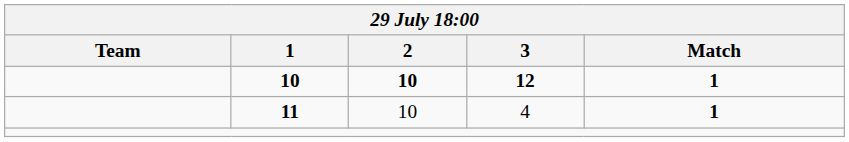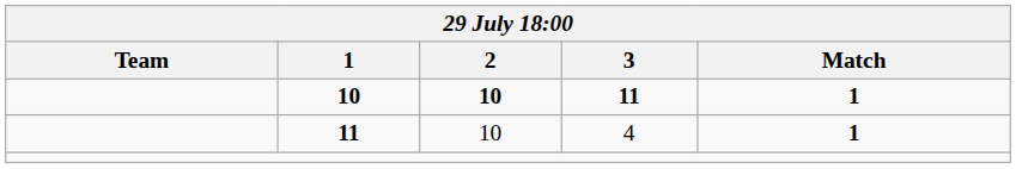row 3 | 3: 12 -> 11
